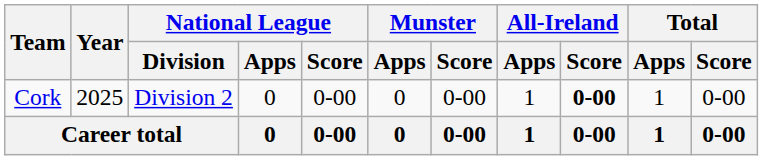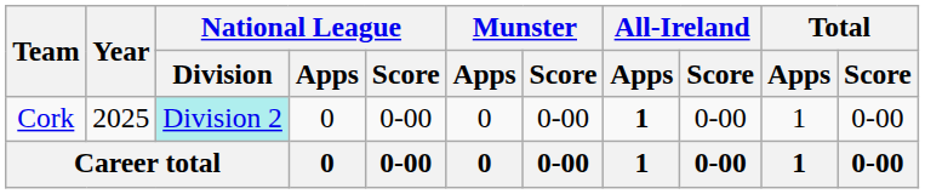Cork | National League / Division: no background -> paleturquoise background
Cork | All-Ireland / Apps: normal -> bold
Cork | All-Ireland / Score: bold -> normal
